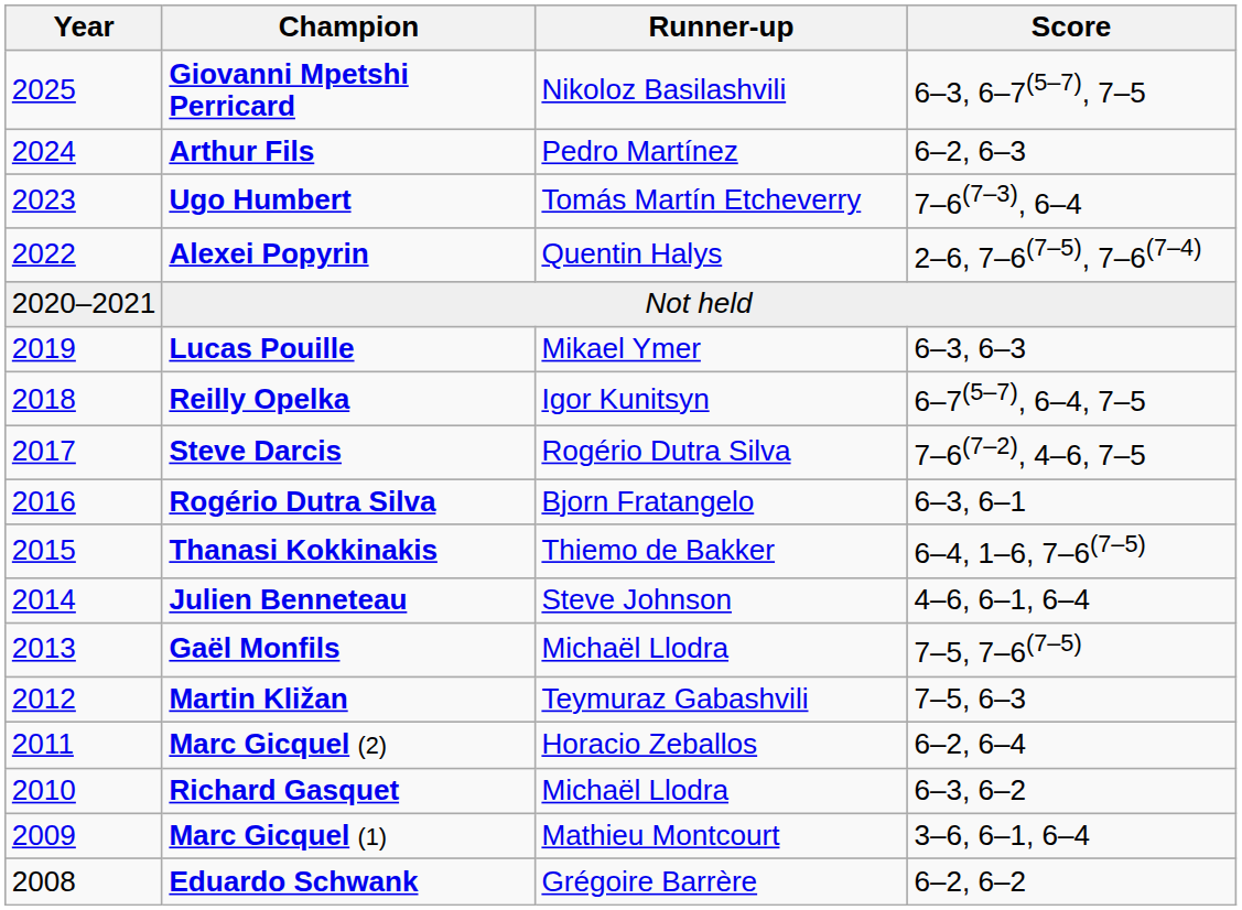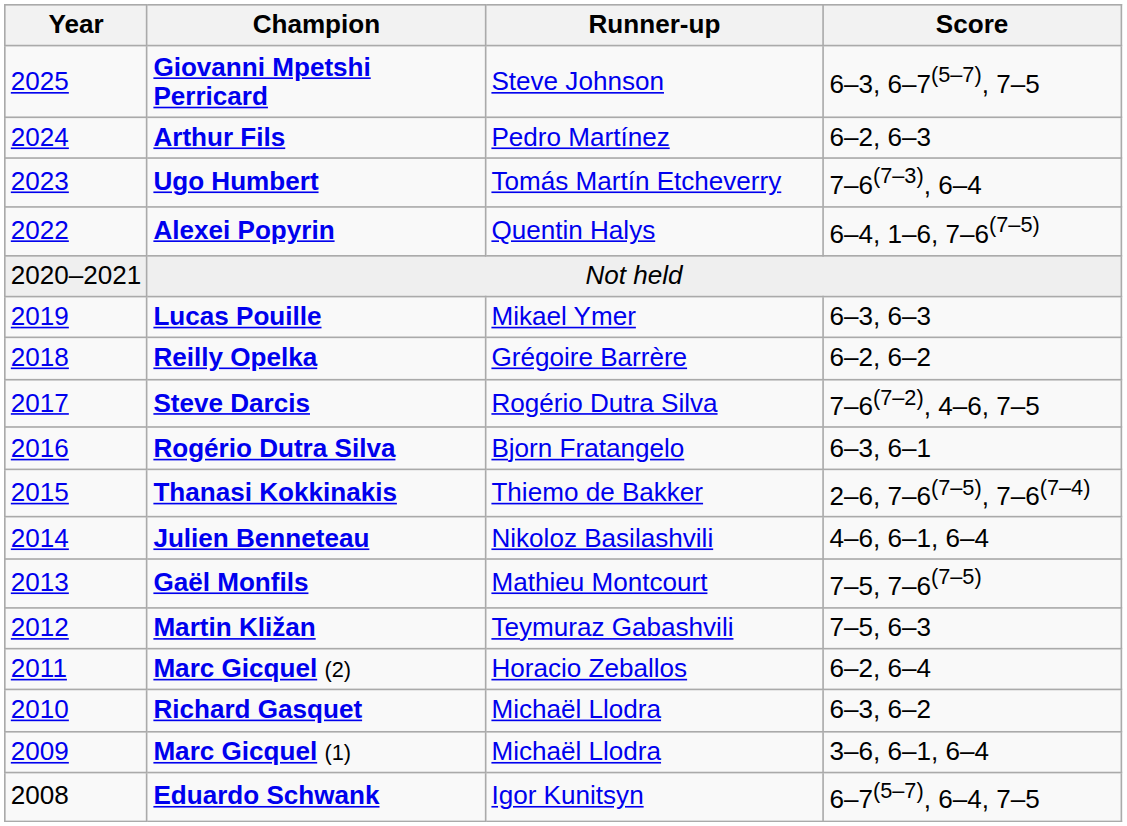Giovanni Mpetshi Perricard | Runner-up: Nikoloz Basilashvili -> Steve Johnson
Alexei Popyrin | Score: 2–6, 7–6(7–5), 7–6(7–4) -> 6–4, 1–6, 7–6(7–5)
Reilly Opelka | Runner-up: Igor Kunitsyn -> Grégoire Barrère
Reilly Opelka | Score: 6–7(5–7), 6–4, 7–5 -> 6–2, 6–2
Thanasi Kokkinakis | Score: 6–4, 1–6, 7–6(7–5) -> 2–6, 7–6(7–5), 7–6(7–4)
Julien Benneteau | Runner-up: Steve Johnson -> Nikoloz Basilashvili
Gaël Monfils | Runner-up: Michaël Llodra -> Mathieu Montcourt
Marc Gicquel (1) | Runner-up: Mathieu Montcourt -> Michaël Llodra
Eduardo Schwank | Runner-up: Grégoire Barrère -> Igor Kunitsyn
Eduardo Schwank | Score: 6–2, 6–2 -> 6–7(5–7), 6–4, 7–5
